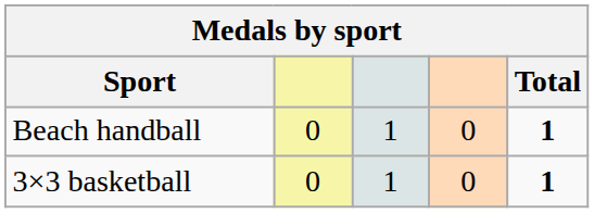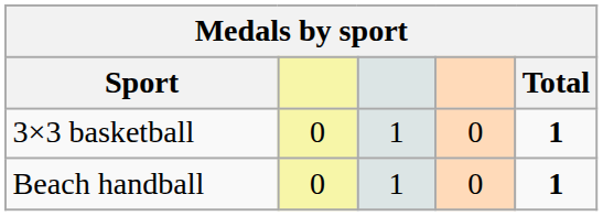rows swapped: 3×3 basketball <-> Beach handball
